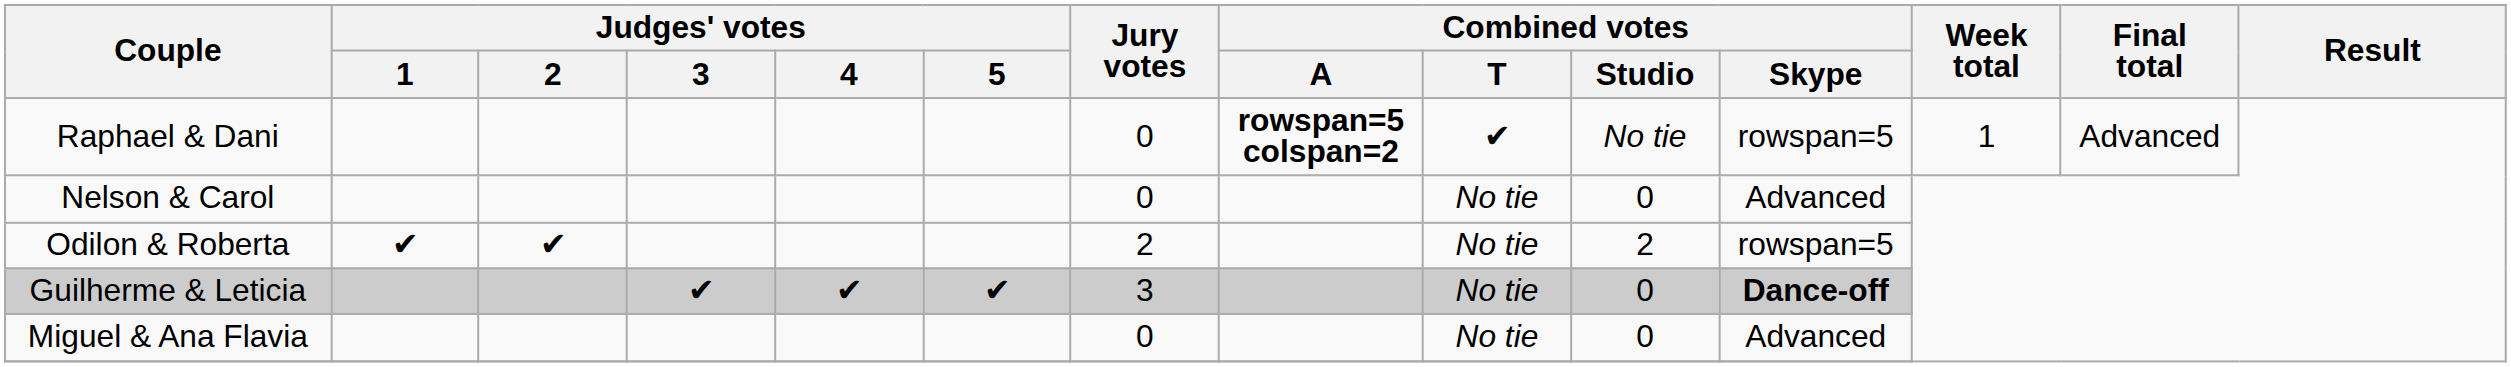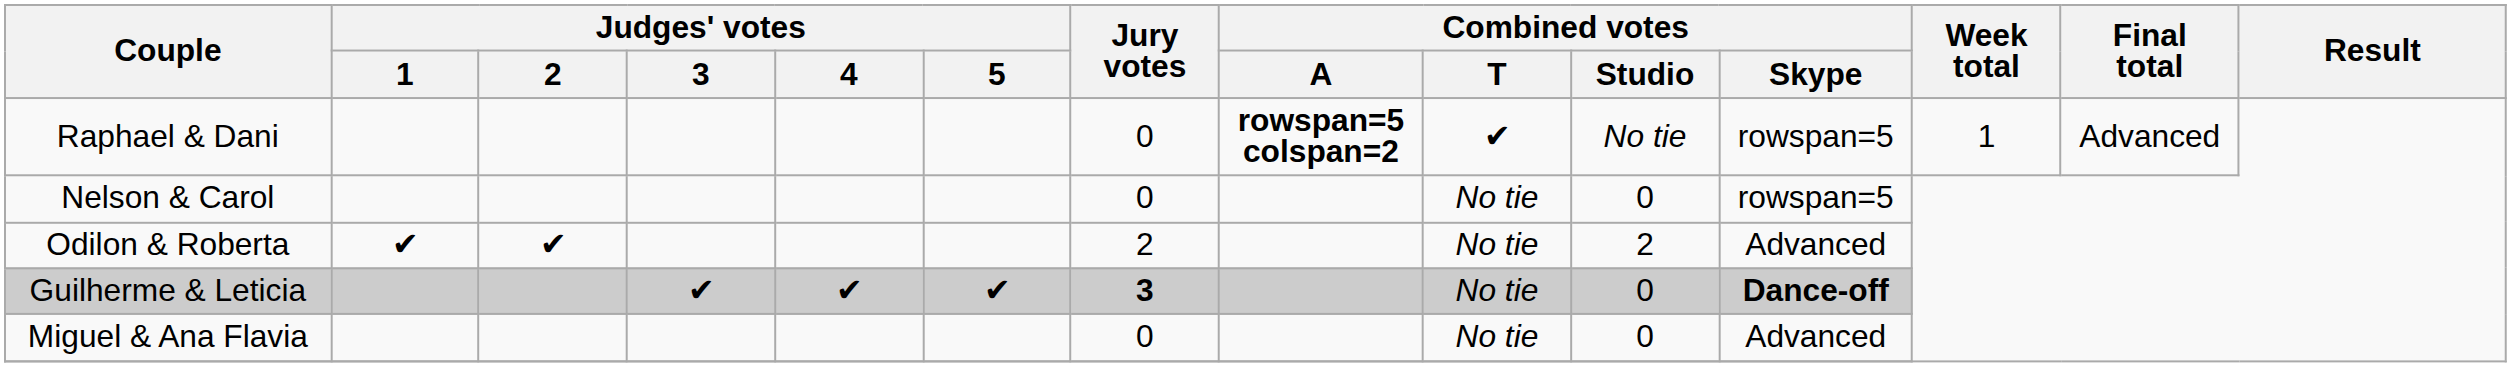Nelson & Carol | Combined votes / Skype: Advanced -> rowspan=5
Odilon & Roberta | Combined votes / Skype: rowspan=5 -> Advanced
Guilherme & Leticia | Jury votes: normal -> bold
